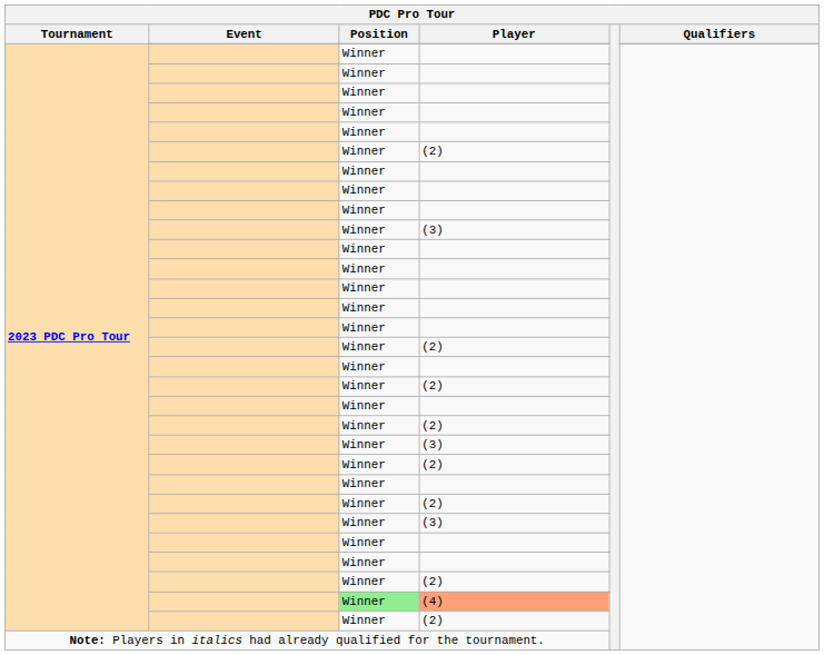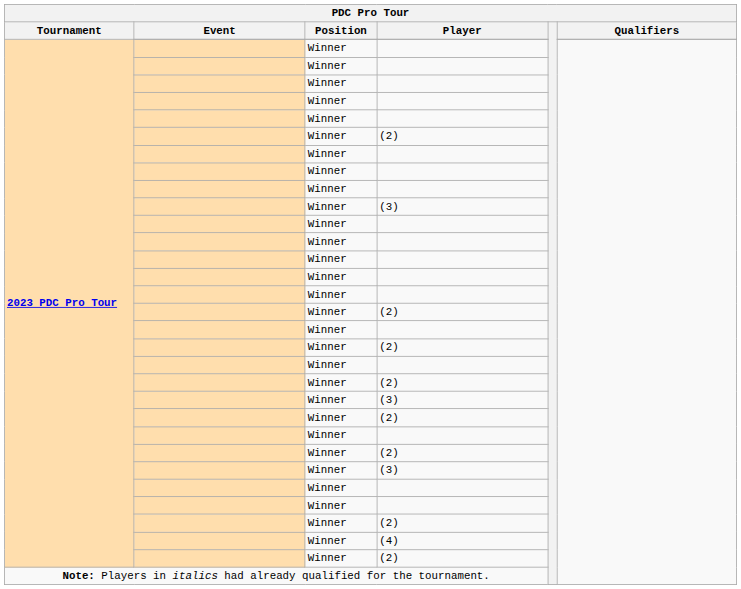(4) | Position: lightgreen background -> no background
(4) | Player: lightsalmon background -> no background
